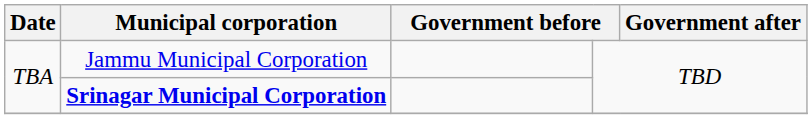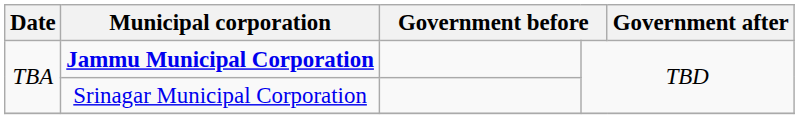Jammu Municipal Corporation | Municipal corporation: normal -> bold
Srinagar Municipal Corporation | Municipal corporation: bold -> normal
